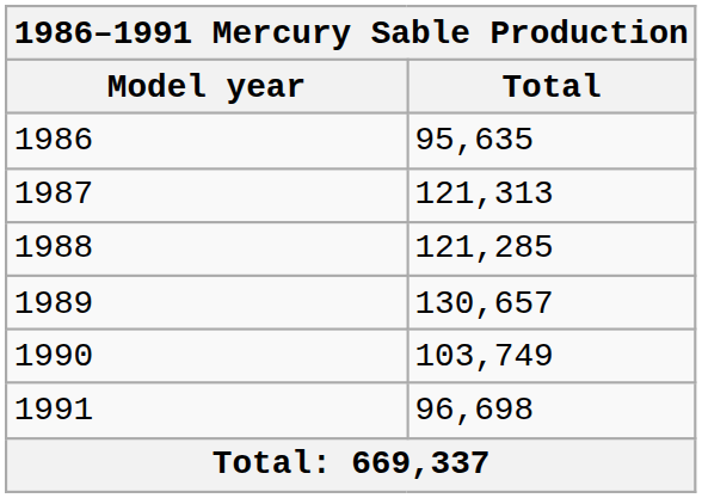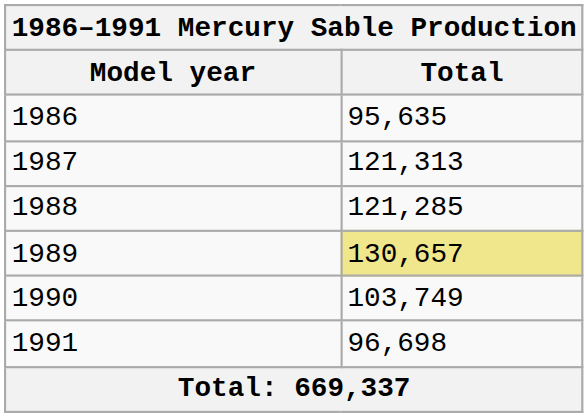1989 | Total: no background -> khaki background
